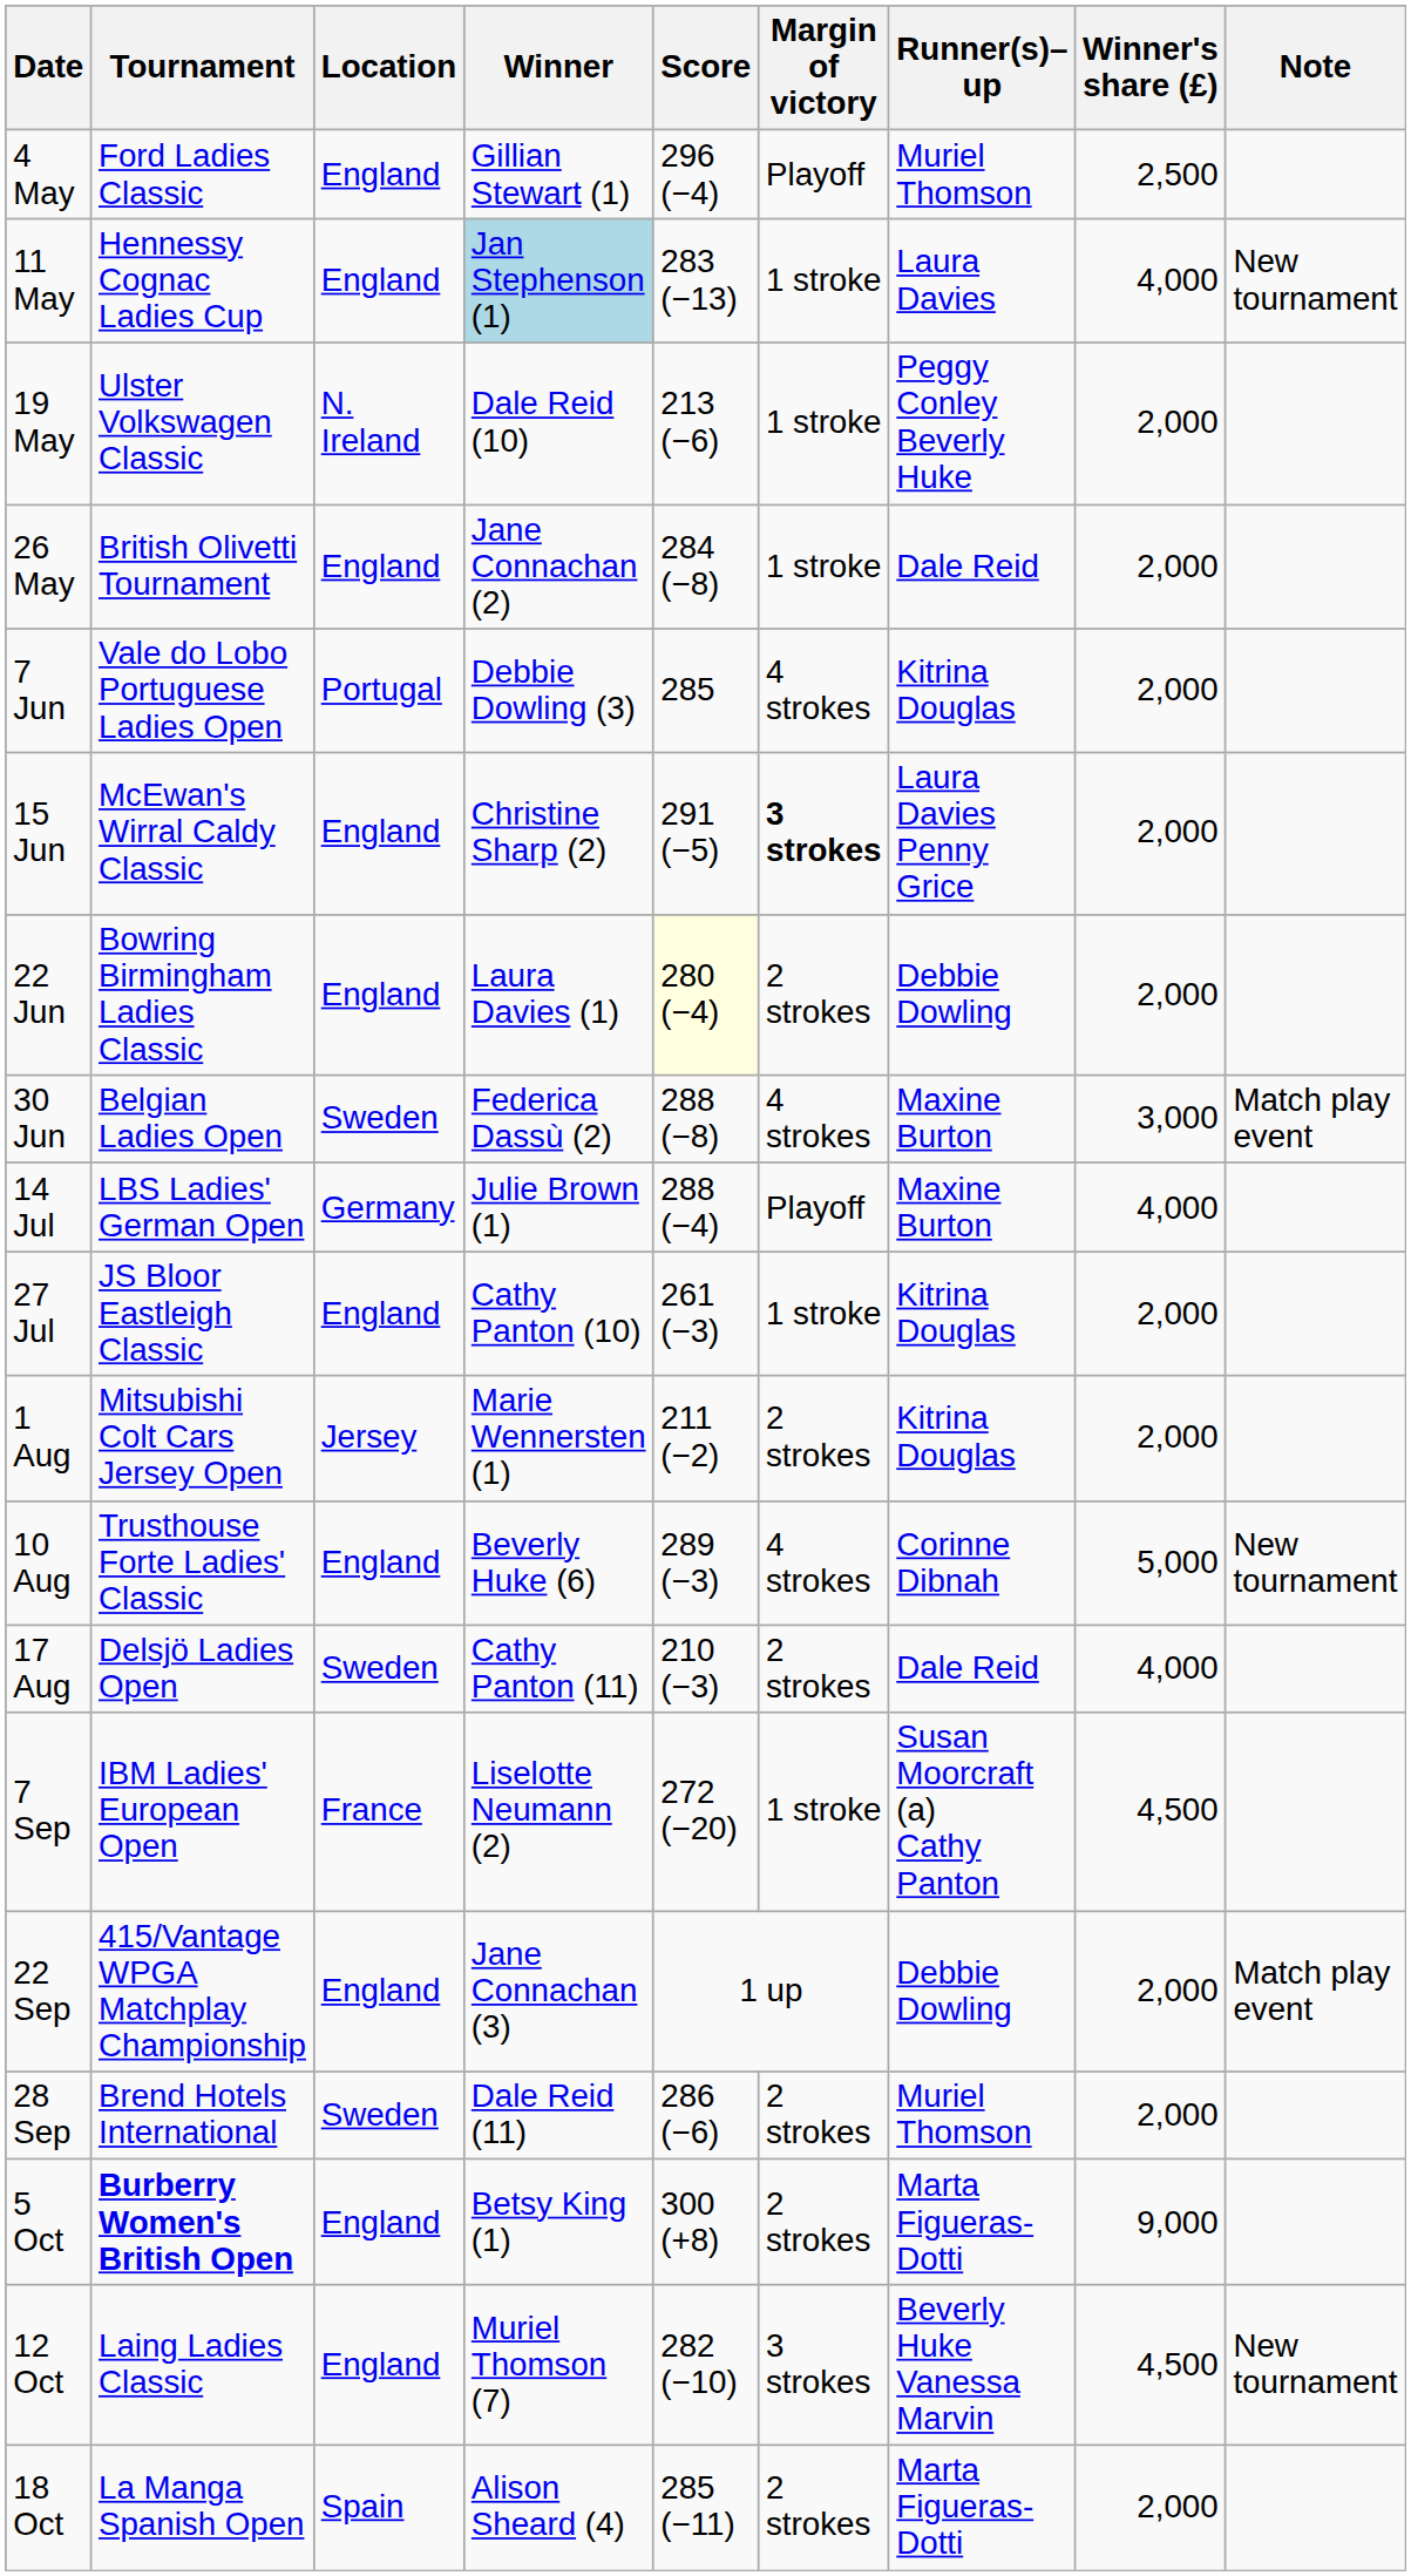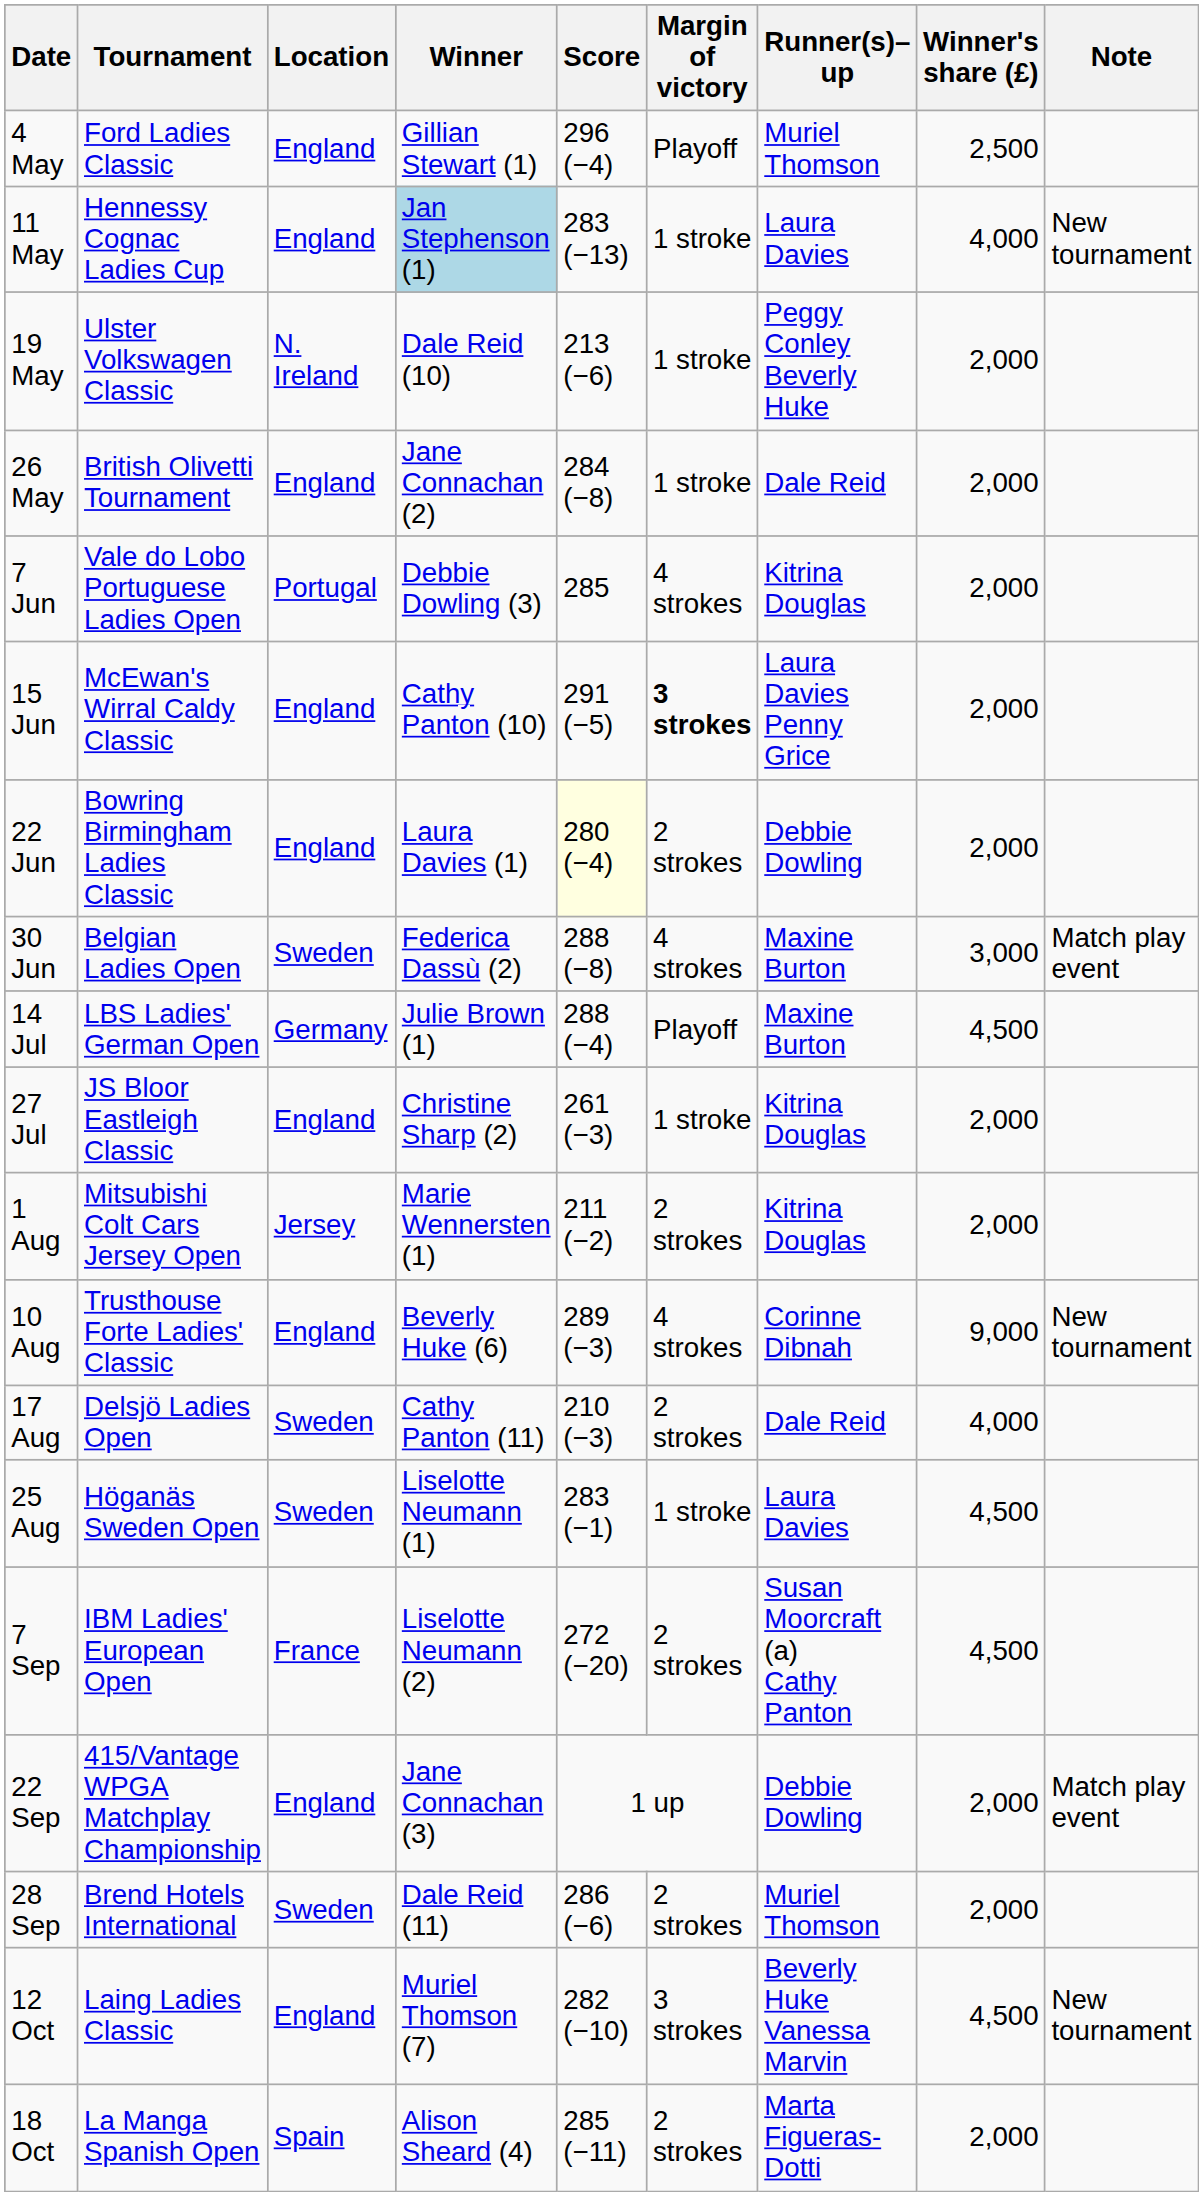15 Jun | Winner: Christine Sharp (2) -> Cathy Panton (10)
14 Jul | Winner's share (£): 4,000 -> 4,500
27 Jul | Winner: Cathy Panton (10) -> Christine Sharp (2)
10 Aug | Winner's share (£): 5,000 -> 9,000
+ row: 25 Aug | Höganäs Sweden Open | Sweden | Liselotte Neumann (1) | 283 (−1) | 1 stroke | Laura Davies | 4,500
7 Sep | Margin of victory: 1 stroke -> 2 strokes
- row: 5 Oct | Burberry Women's British Open | England | Betsy King (1) | 300 (+8) | 2 strokes | Marta Figueras-Dotti | 9,000
